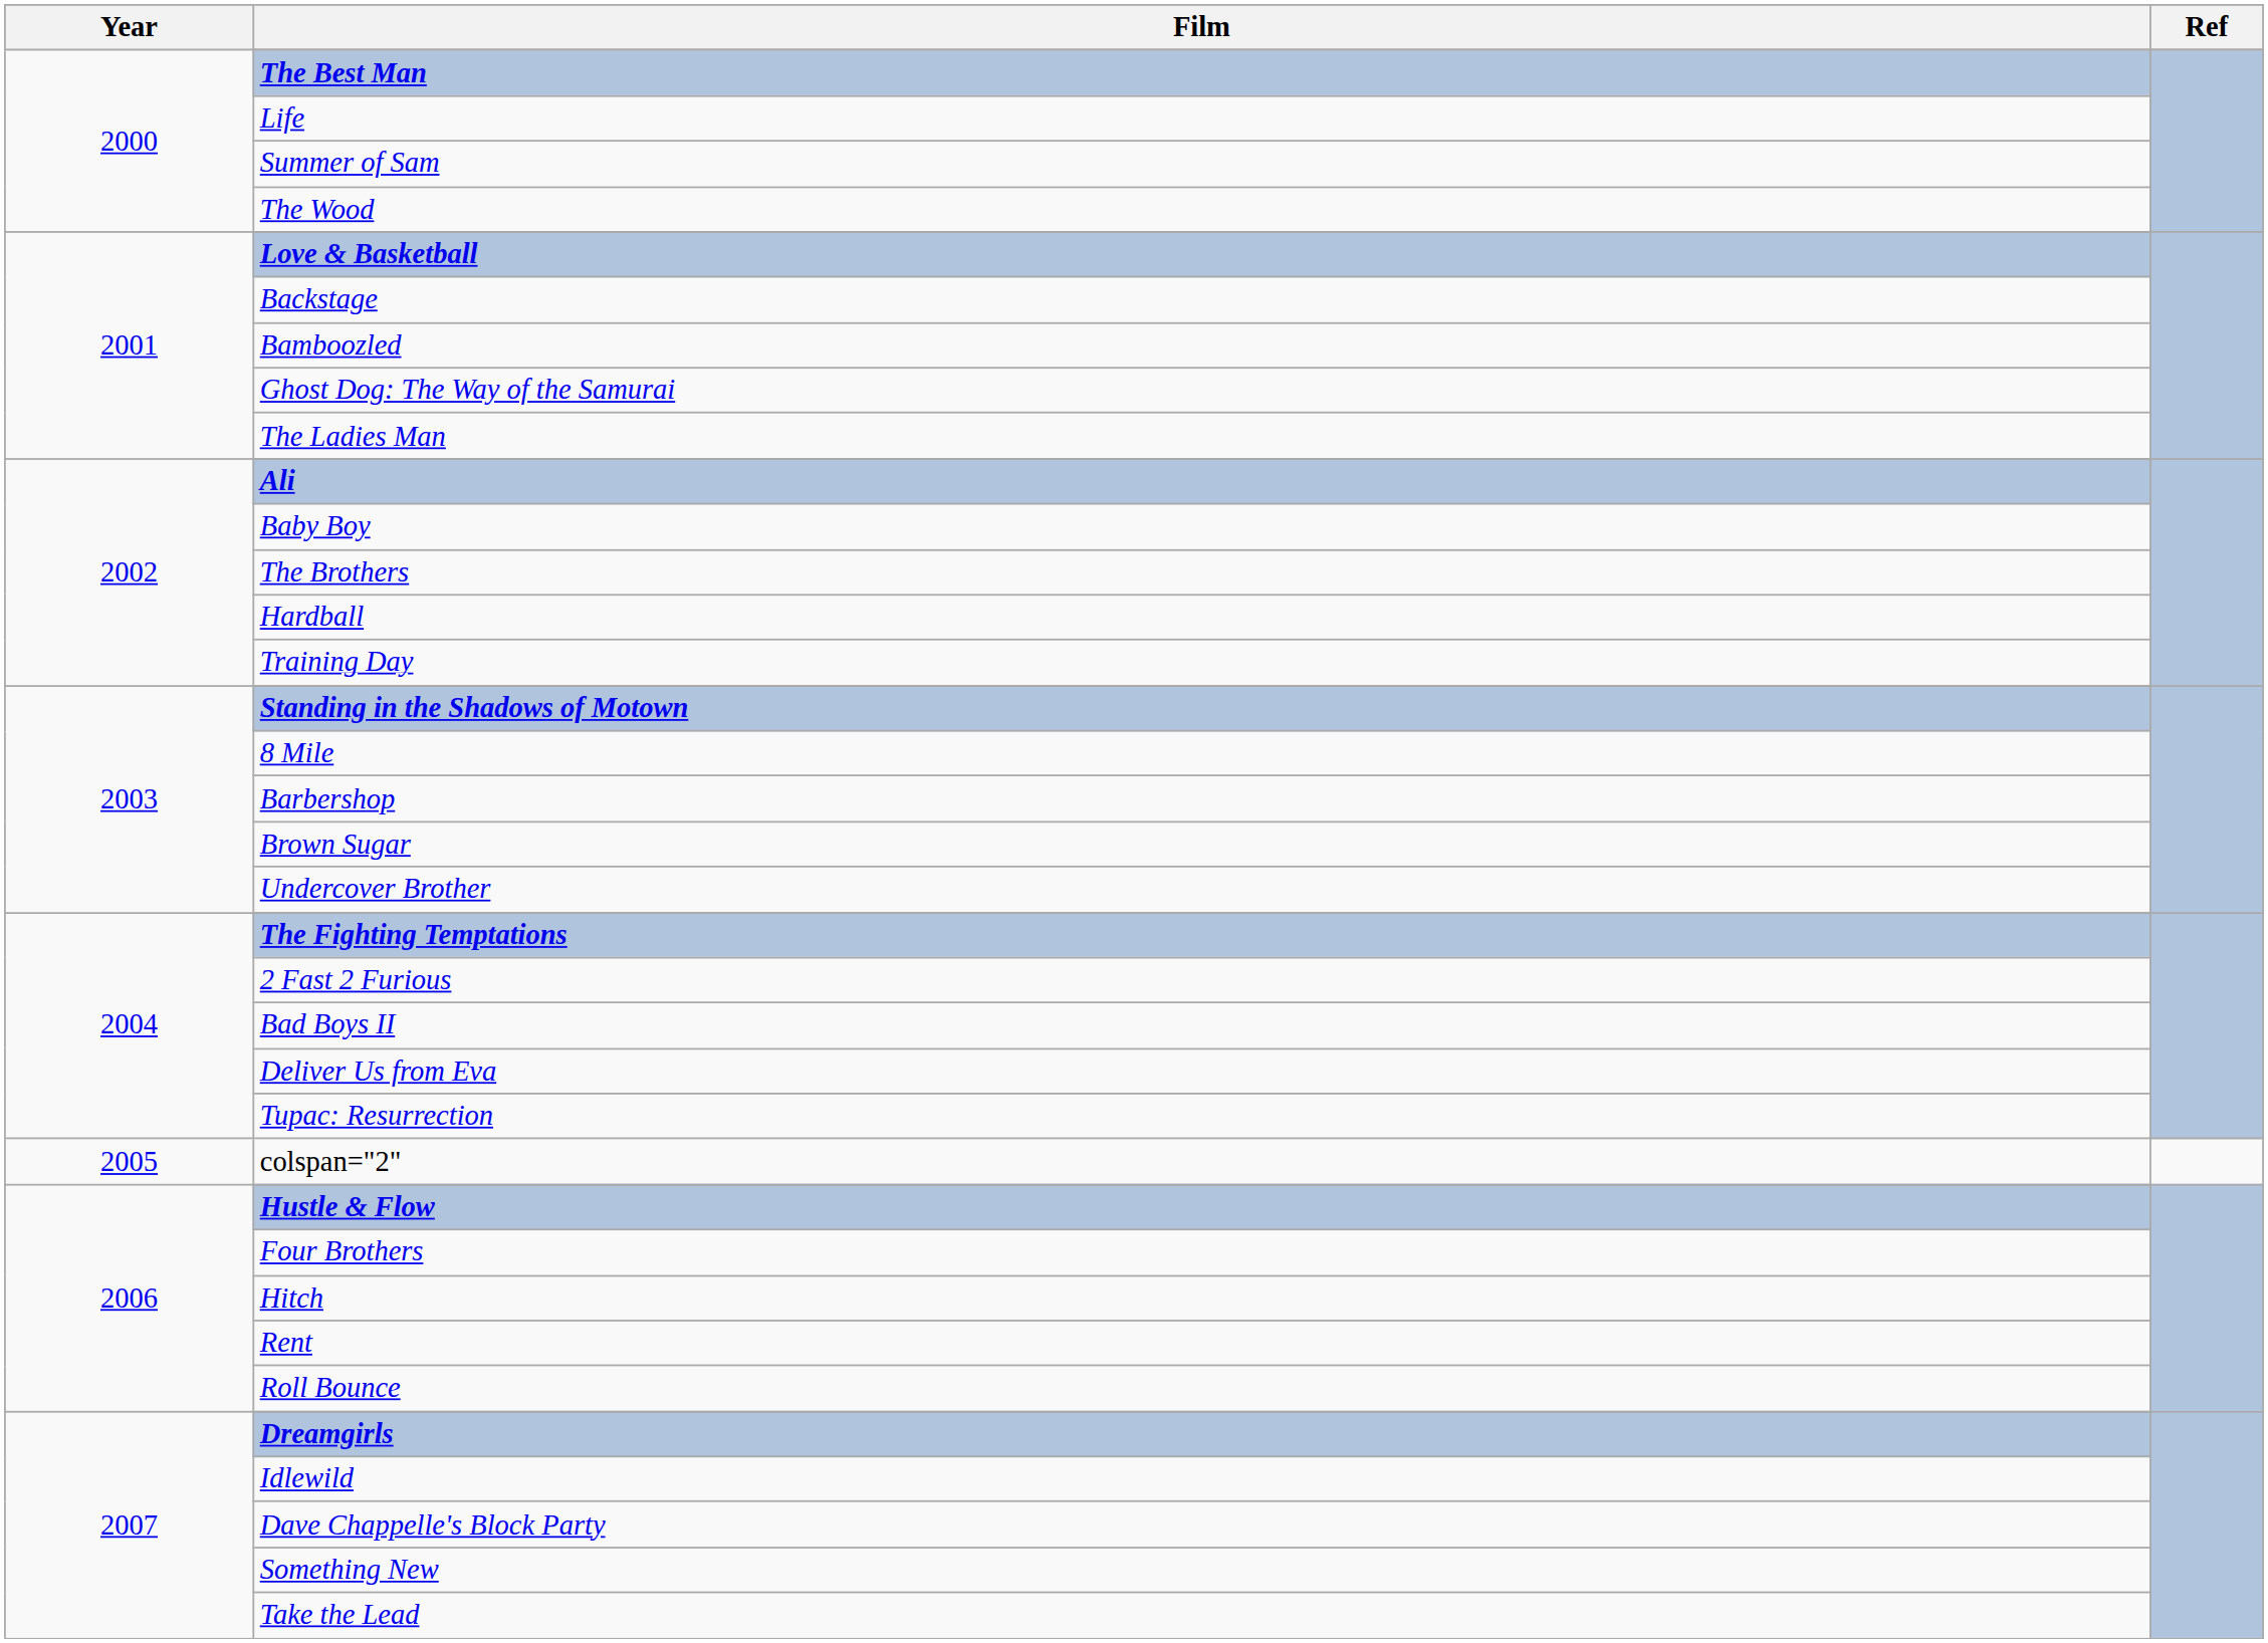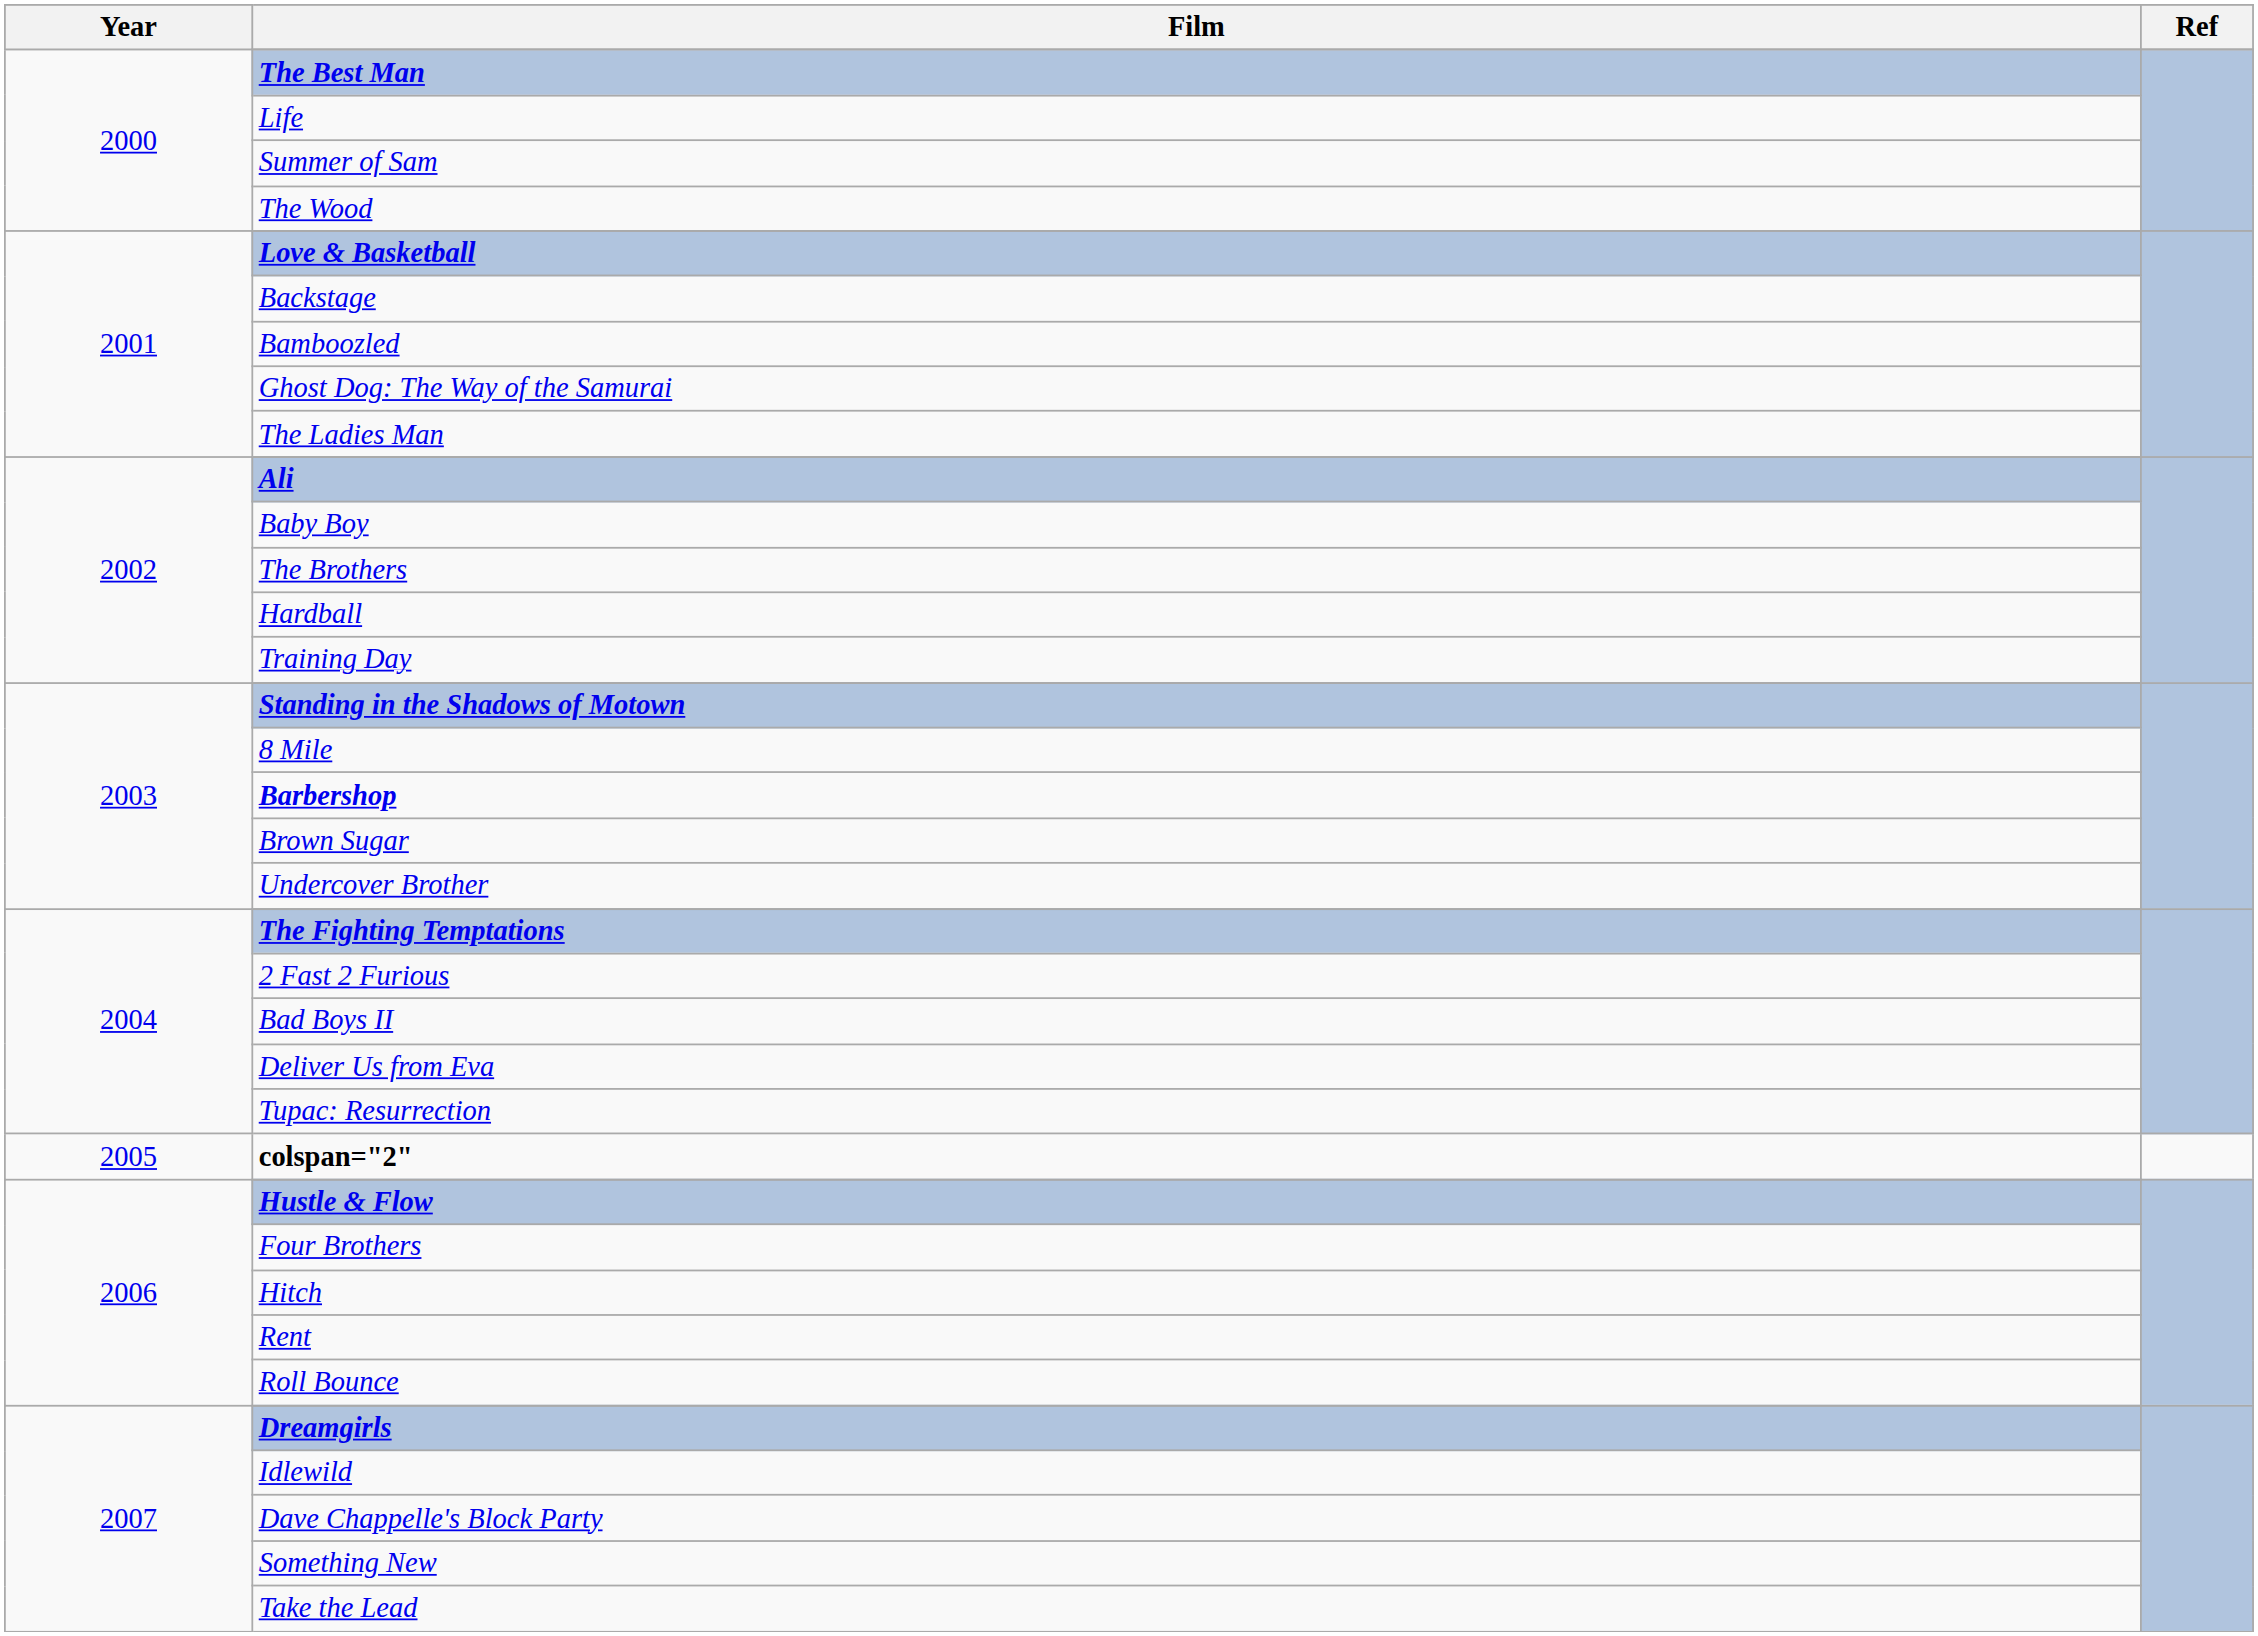Barbershop | Film: normal -> bold
colspan="2" | Film: normal -> bold
